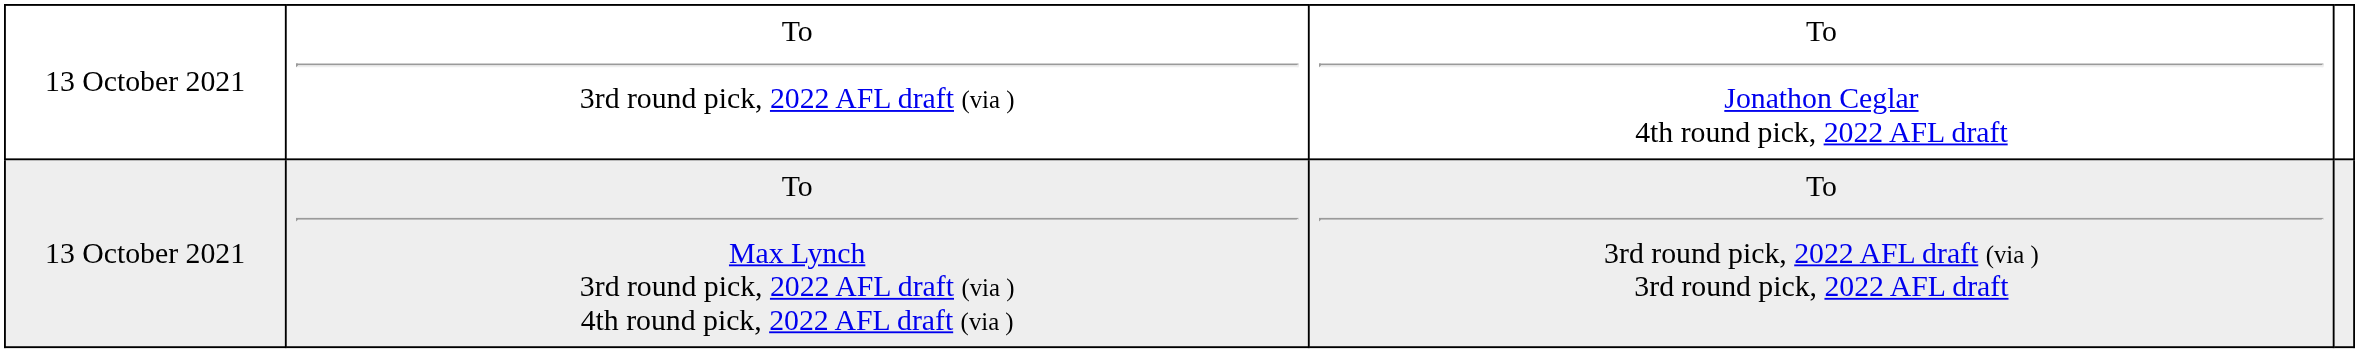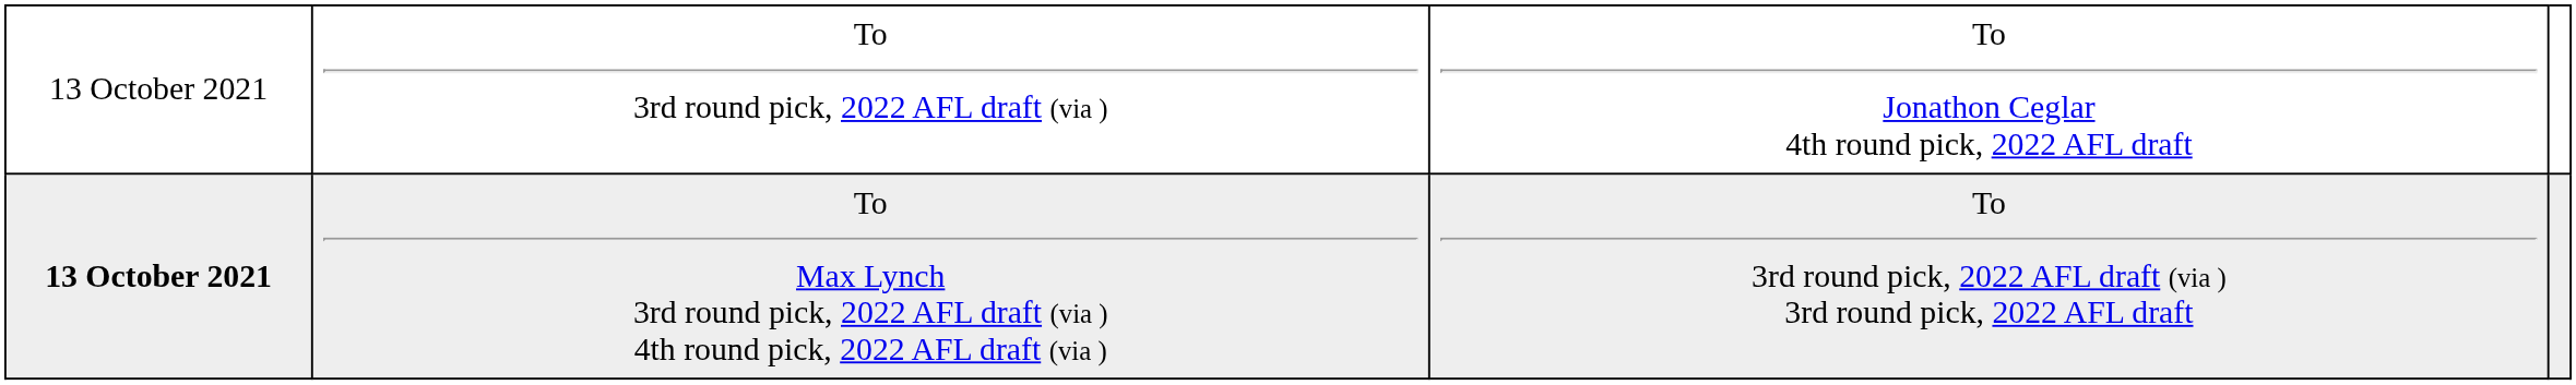row 2 | column 1: normal -> bold
